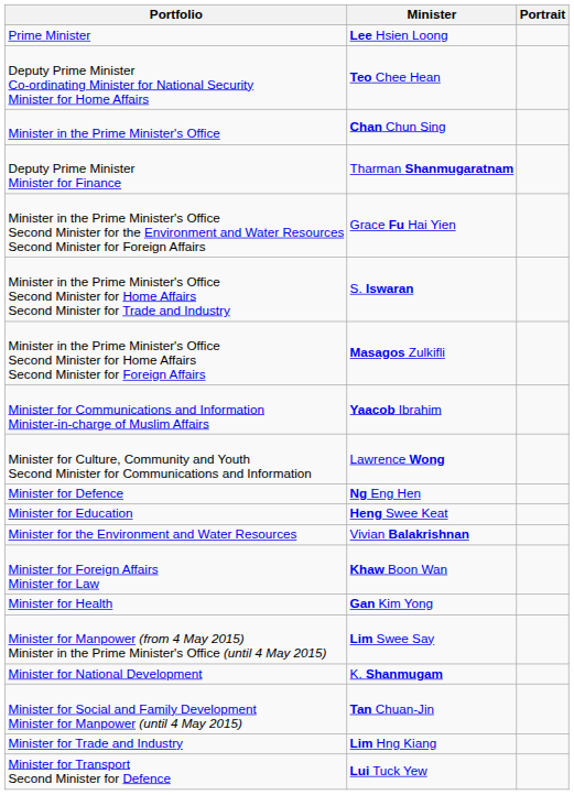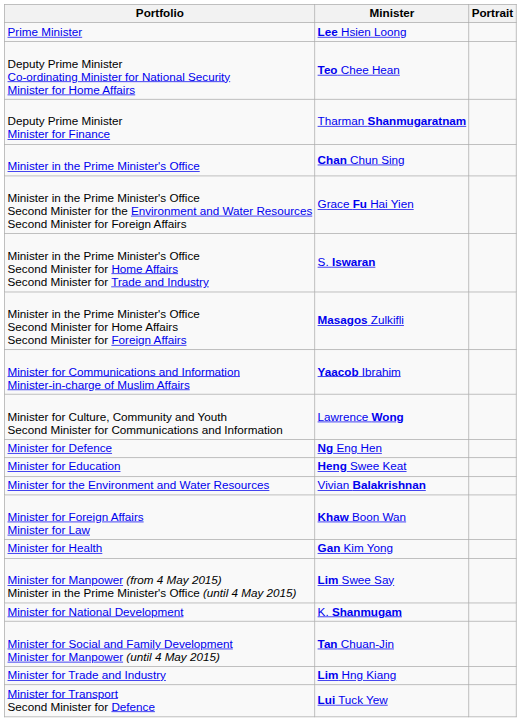rows swapped: Deputy Prime Minister Minister for Finance <-> Minister in the Prime Minister's Office
